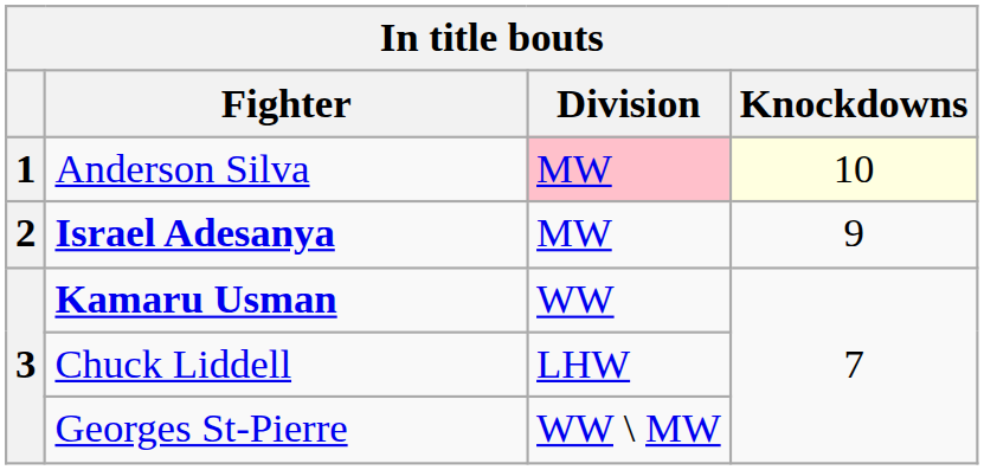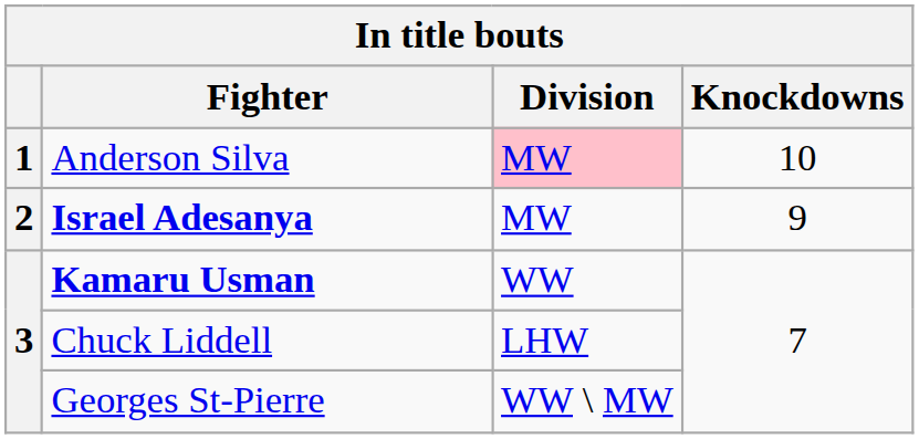Anderson Silva | Knockdowns: lightyellow background -> no background
